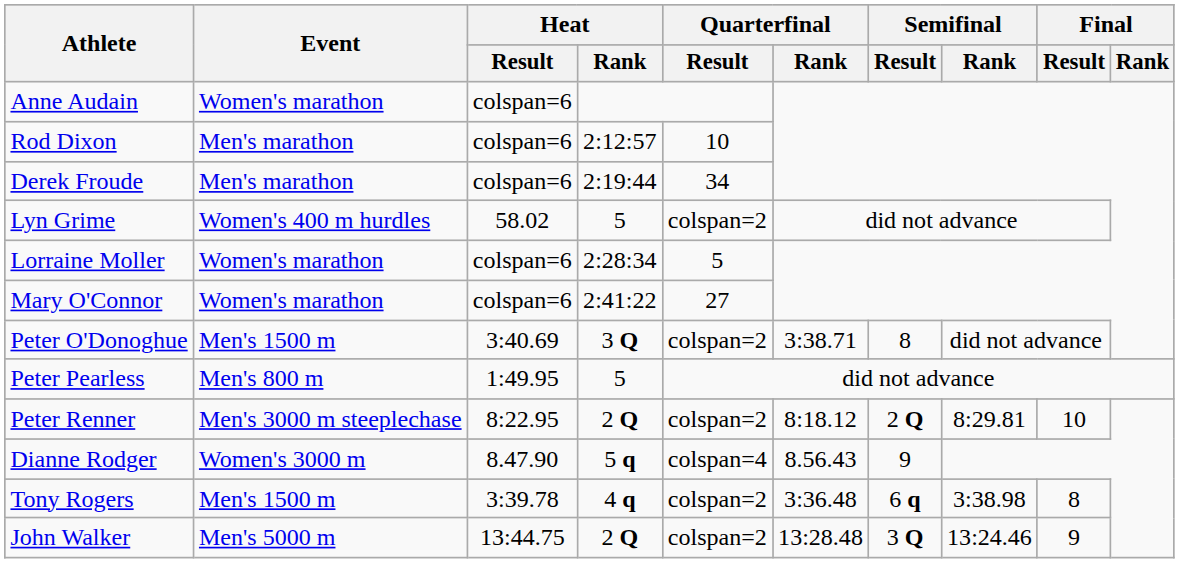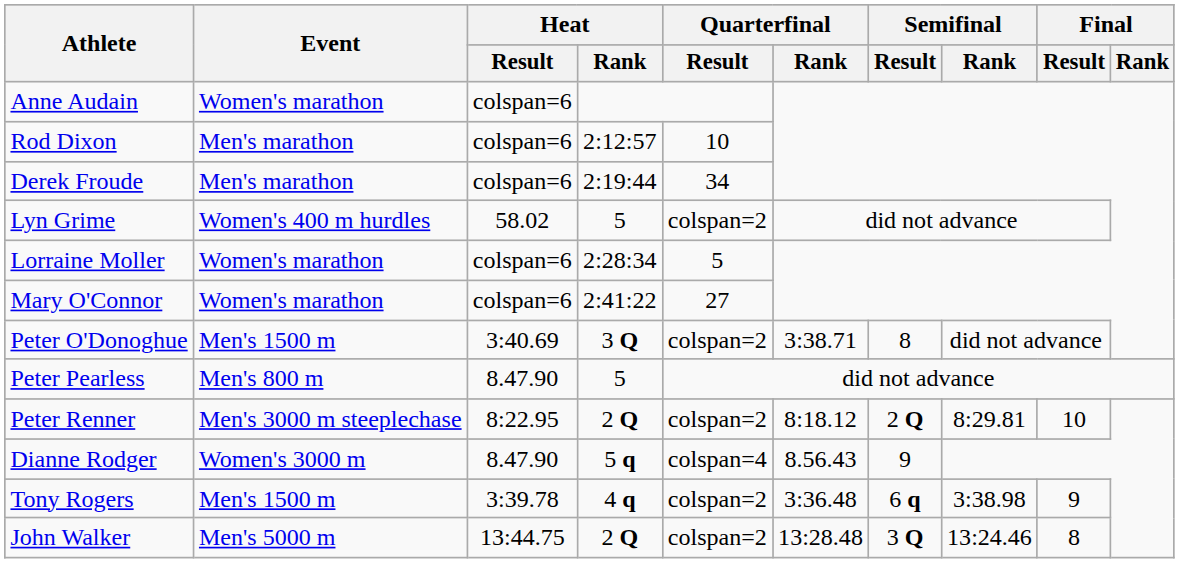Peter Pearless | Heat / Result: 1:49.95 -> 8.47.90
Tony Rogers | Final / Result: 8 -> 9
John Walker | Final / Result: 9 -> 8
